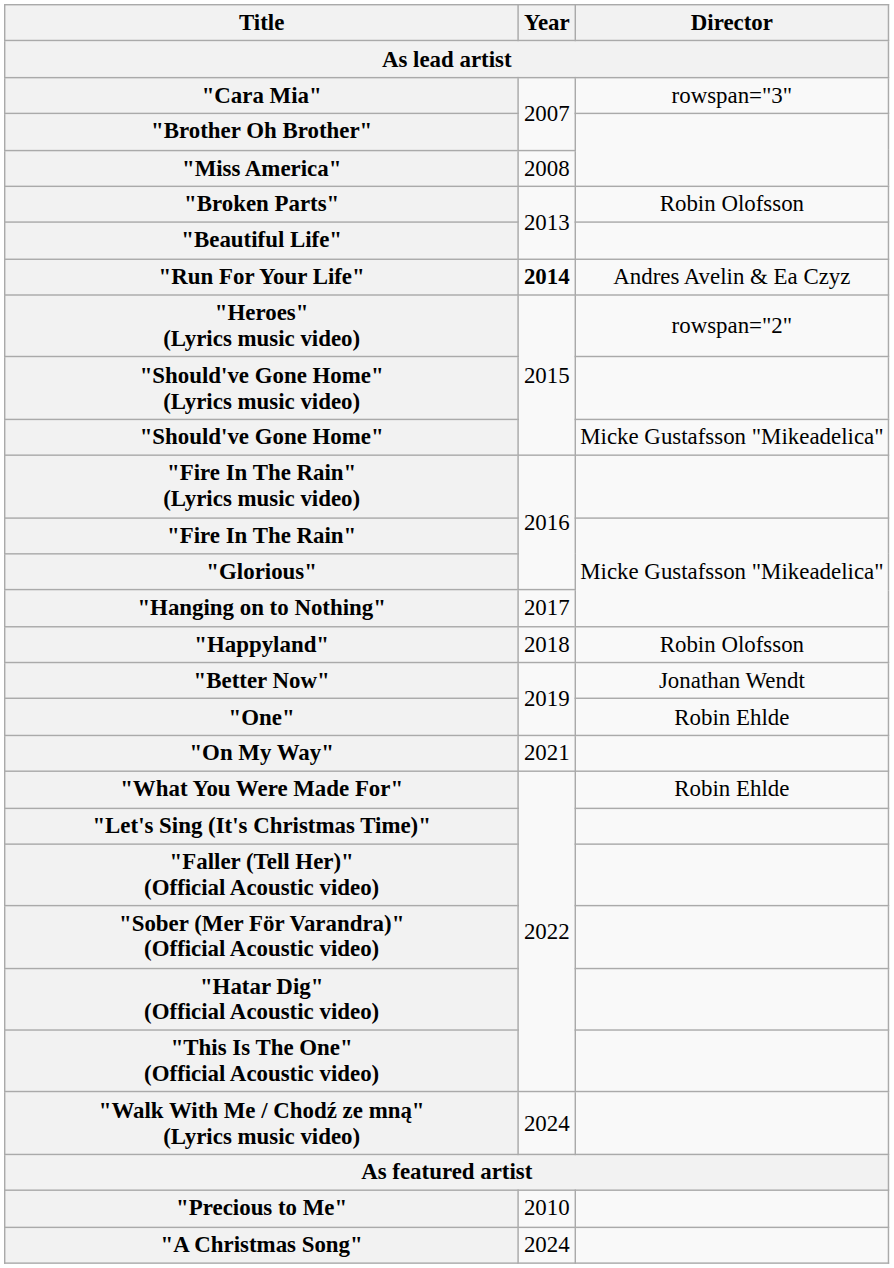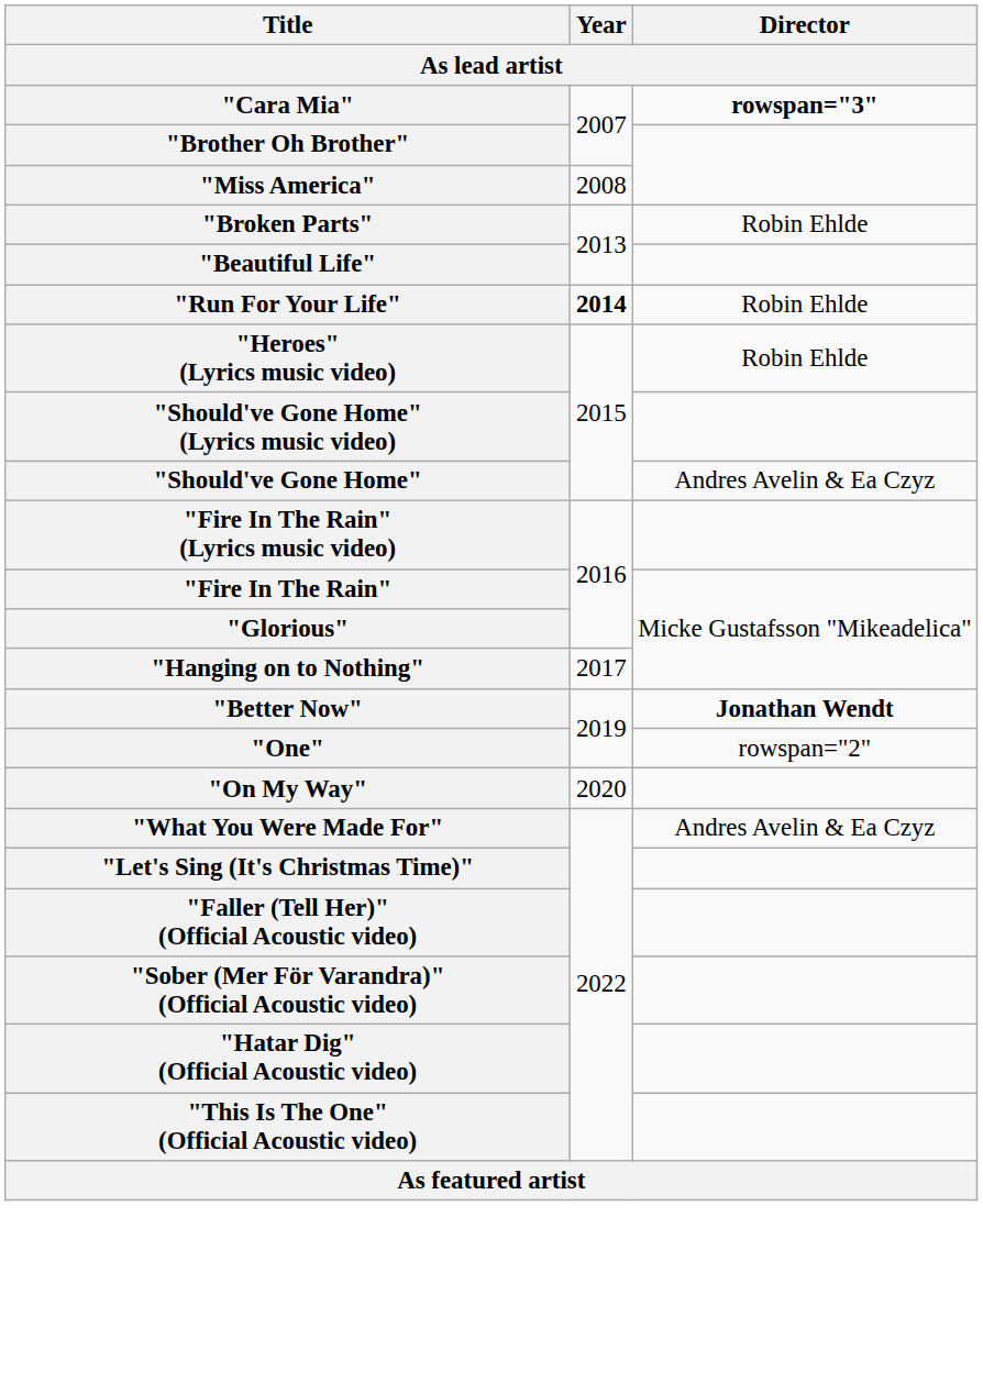"Cara Mia" | Director: normal -> bold
"Broken Parts" | Director: Robin Olofsson -> Robin Ehlde
"Run For Your Life" | Director: Andres Avelin & Ea Czyz -> Robin Ehlde
"Heroes" (Lyrics music video) | Director: rowspan="2" -> Robin Ehlde
"Should've Gone Home" | Director: Micke Gustafsson "Mikeadelica" -> Andres Avelin & Ea Czyz
- row: "Happyland" | 2018 | Robin Olofsson
"Better Now" | Director: normal -> bold
"One" | Director: Robin Ehlde -> rowspan="2"
"On My Way" | Year: 2021 -> 2020
"What You Were Made For" | Director: Robin Ehlde -> Andres Avelin & Ea Czyz
- row: "Walk With Me / Chodź ze mną" (Lyrics music video) | 2024
- row: "Precious to Me" | 2010
- row: "A Christmas Song" | 2024
